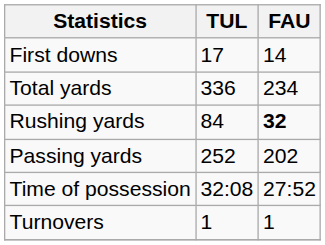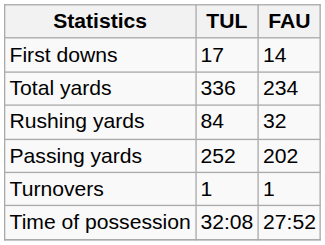Rushing yards | FAU: bold -> normal
rows swapped: Turnovers <-> Time of possession
